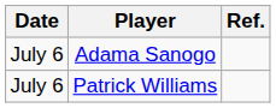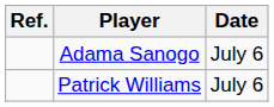columns swapped: Date <-> Ref.
